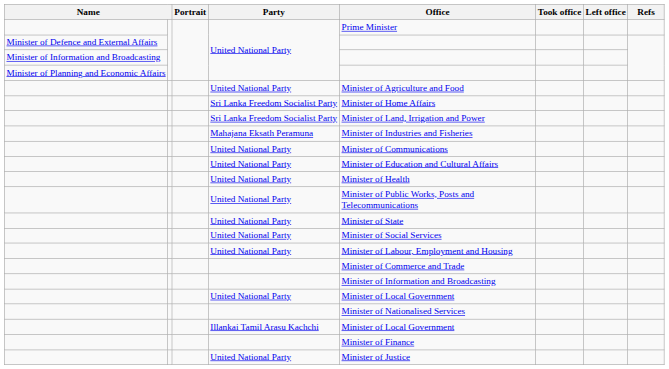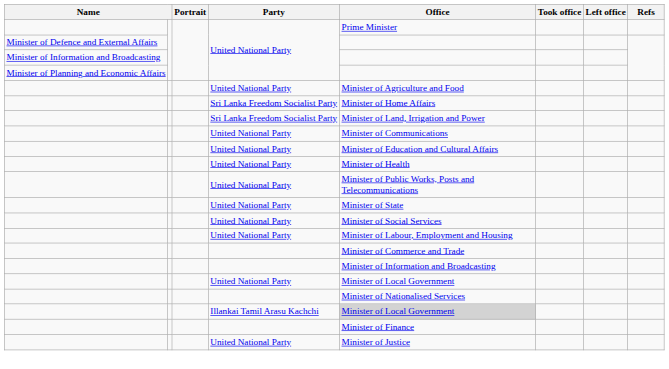- row: Mahajana Eksath Peramuna | Minister of Industries and Fisheries
Illankai Tamil Arasu Kachchi | Office: no background -> lightgrey background
